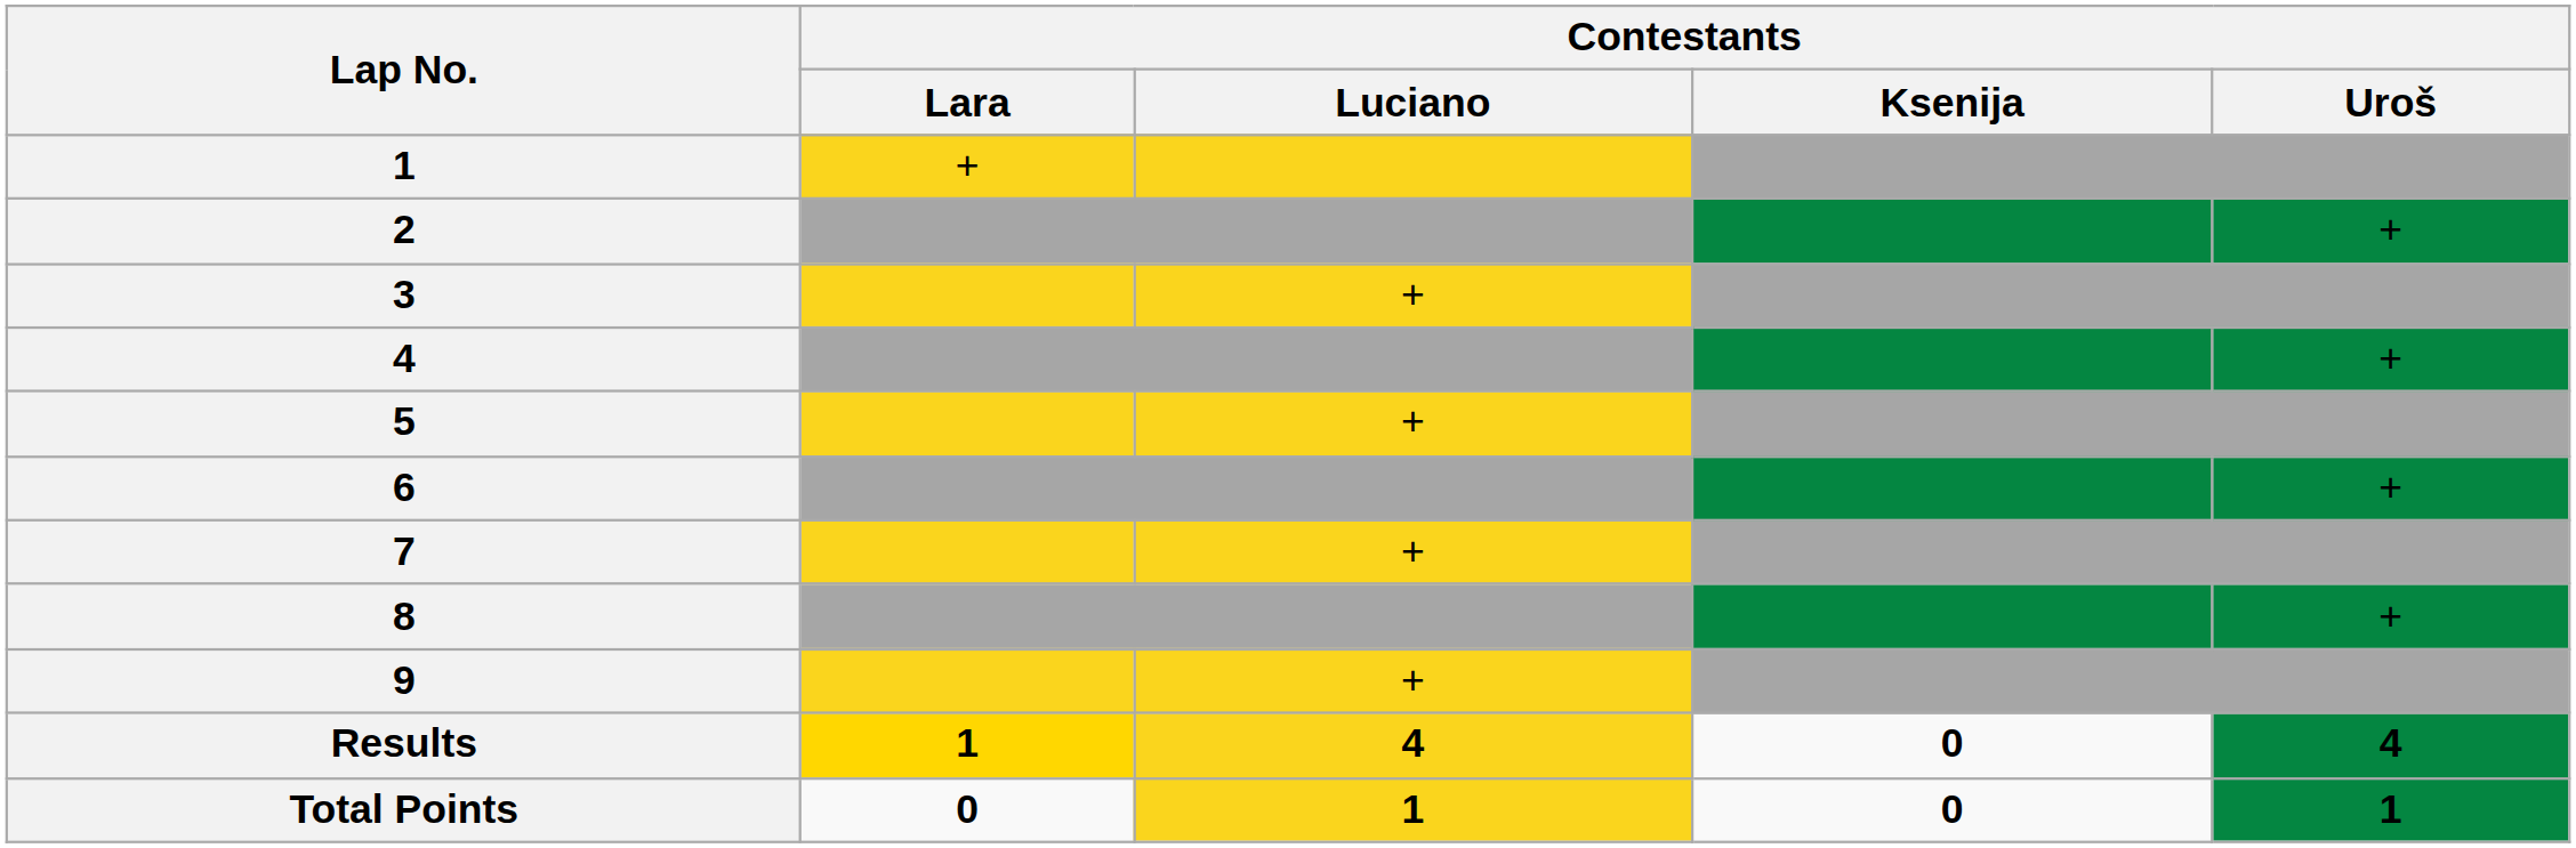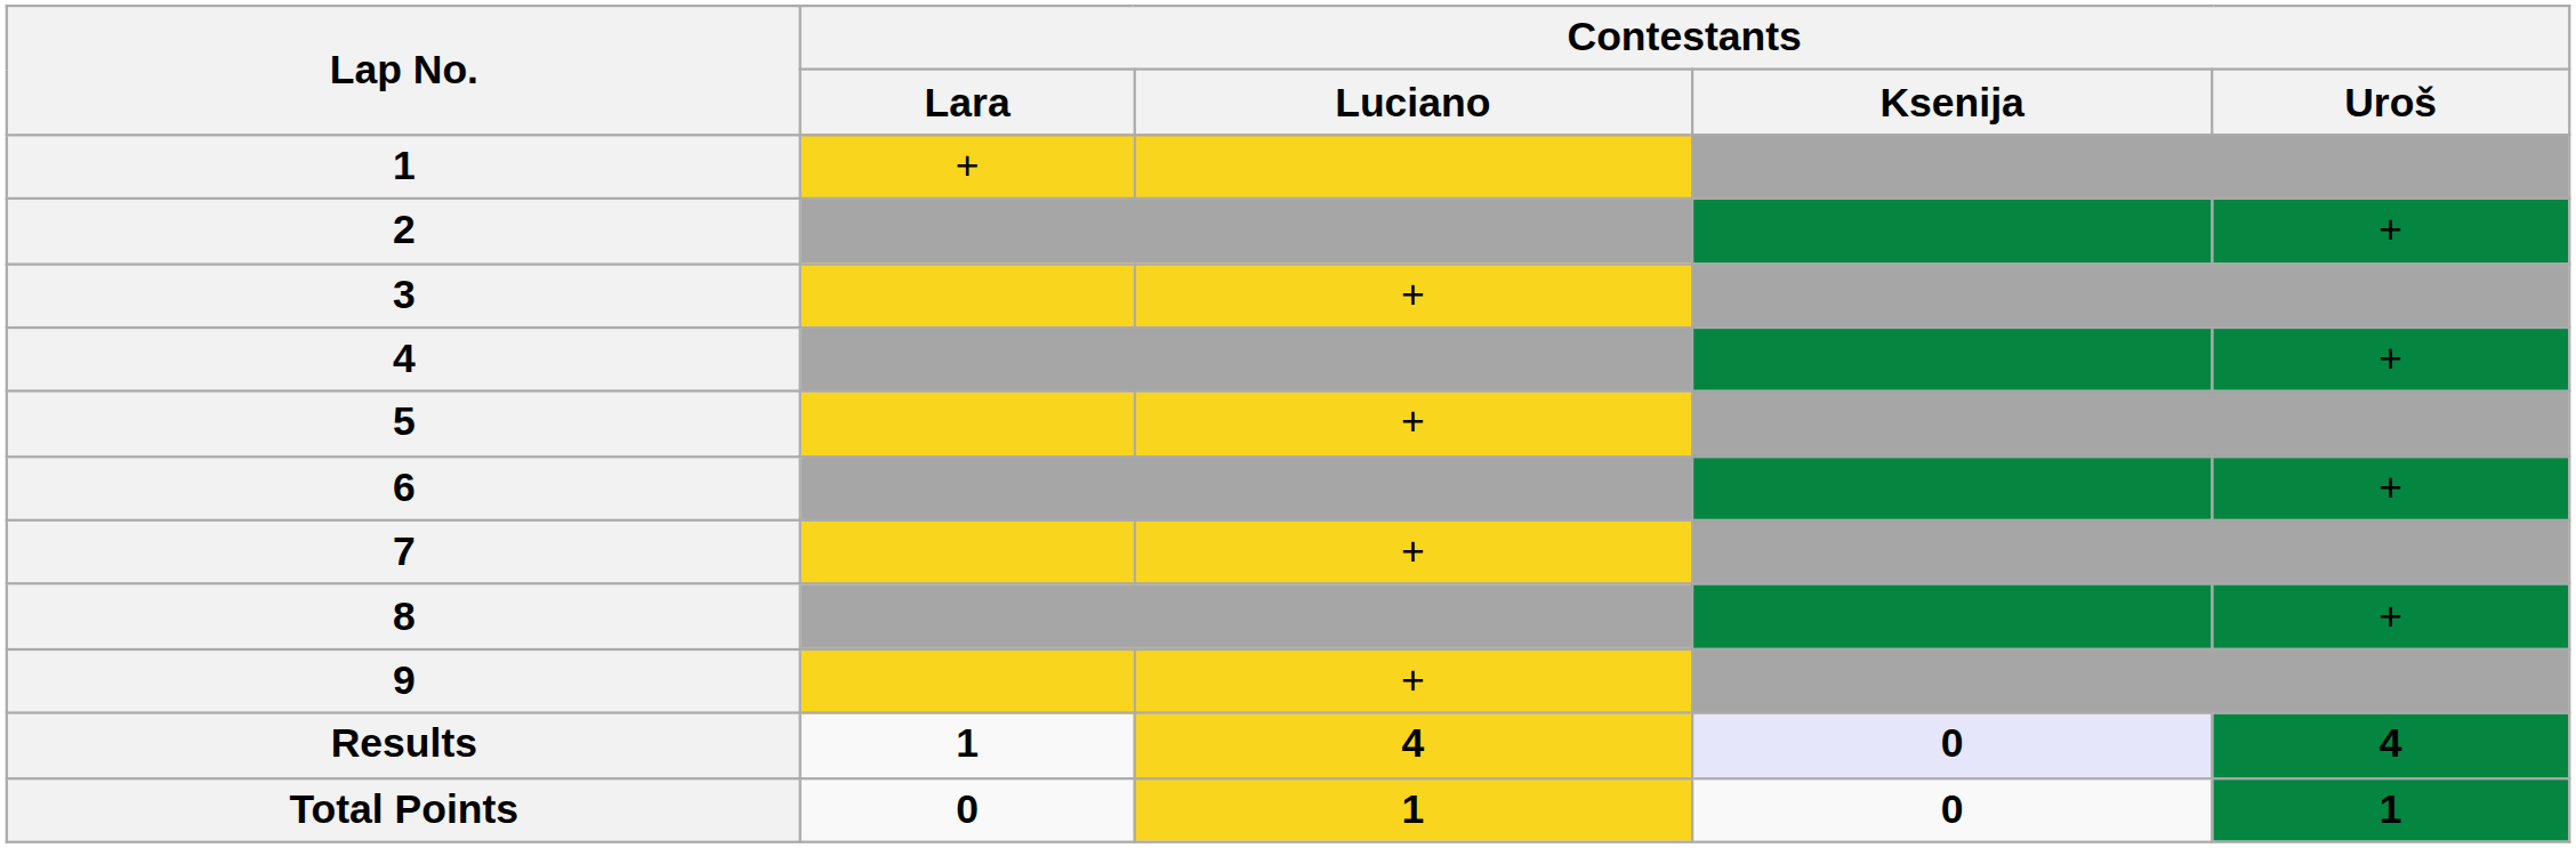Results | Contestants / Lara: gold background -> no background
Results | Contestants / Ksenija: no background -> lavender background
